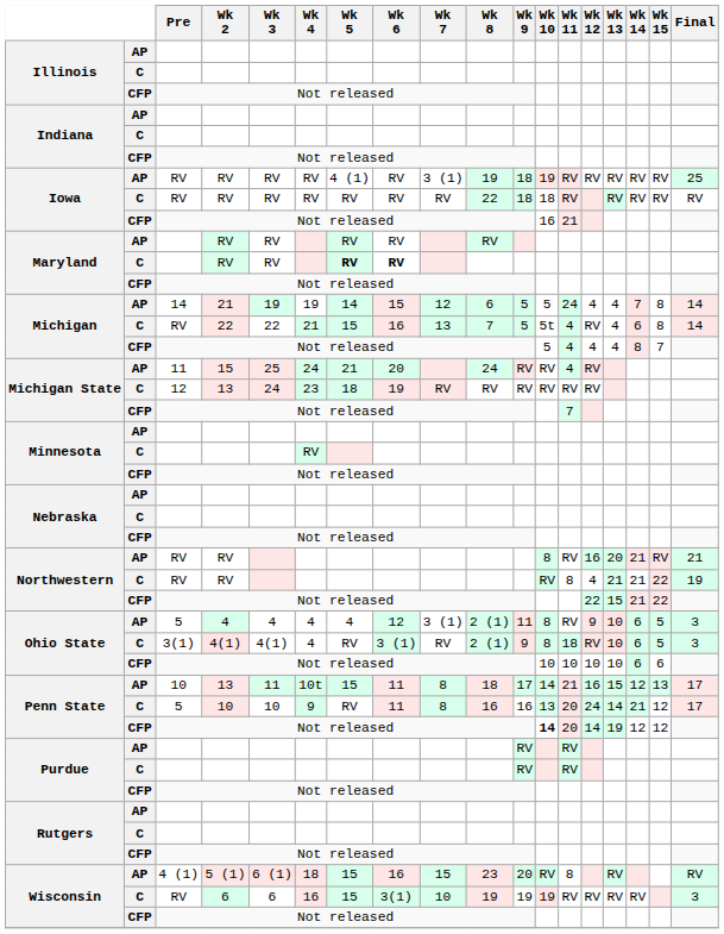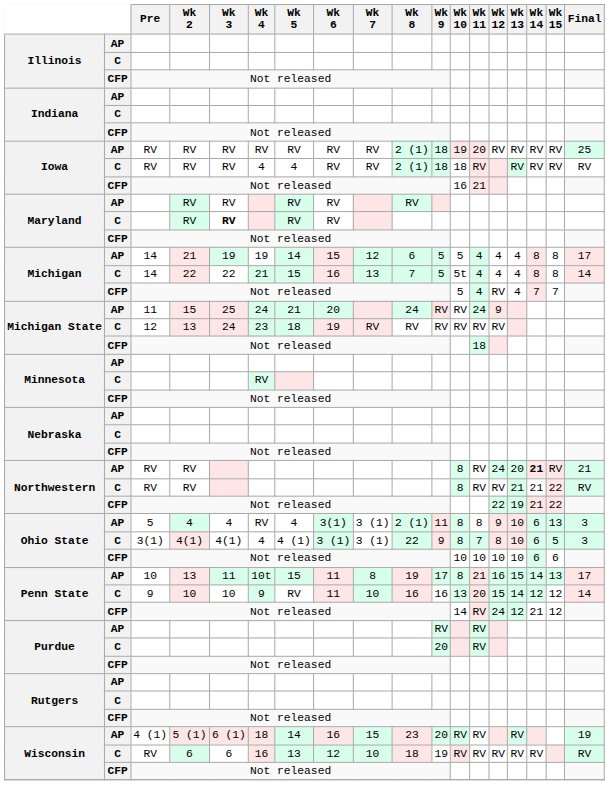Iowa / AP | Wk 5: 4 (1) -> RV
Iowa / AP | Wk 7: 3 (1) -> RV
Iowa / AP | Wk 8: 19 -> 2 (1)
Iowa / AP | Wk 11: RV -> 20
Iowa / C | Wk 4: RV -> 4
Iowa / C | Wk 5: RV -> 4
Iowa / C | Wk 8: 22 -> 2 (1)
Maryland / C | Wk 3: normal -> bold
Maryland / C | Wk 5: bold -> normal
Maryland / C | Wk 6: bold -> normal
Michigan / AP | Wk 11: 24 -> 4
Michigan / AP | Wk 14: 7 -> 8
Michigan / AP | Final: 14 -> 17
Michigan / C | Pre: RV -> 14
Michigan / C | Wk 12: RV -> 4
Michigan / C | Wk 14: 6 -> 8
Michigan / CFP | Wk 12: 4 -> RV
Michigan / CFP | Wk 14: 8 -> 7
Michigan State / AP | Wk 11: 4 -> 24
Michigan State / AP | Wk 12: RV -> 9
Michigan State / CFP | Wk 11: 7 -> 18
Northwestern / AP | Wk 12: 16 -> 24
Northwestern / AP | Wk 14: normal -> bold
Northwestern / C | Wk 10: RV -> 8
Northwestern / C | Wk 11: 8 -> RV
Northwestern / C | Wk 12: 4 -> RV
Northwestern / C | Final: 19 -> RV
Northwestern / CFP | Wk 13: 15 -> 19
Ohio State / AP | Wk 4: 4 -> RV
Ohio State / AP | Wk 6: 12 -> 3(1)
Ohio State / AP | Wk 11: RV -> 8
Ohio State / AP | Wk 15: 5 -> 13
Ohio State / C | Wk 5: RV -> 4 (1)
Ohio State / C | Wk 7: RV -> 3 (1)
Ohio State / C | Wk 8: 2 (1) -> 22
Ohio State / C | Wk 11: 18 -> 7
Ohio State / C | Wk 12: RV -> 8
Penn State / AP | Wk 8: 18 -> 19
Penn State / AP | Wk 10: 14 -> 8
Penn State / AP | Wk 14: 12 -> 14
Penn State / C | Pre: 5 -> 9
Penn State / C | Wk 7: 8 -> 10
Penn State / C | Wk 12: 24 -> 15
Penn State / C | Wk 14: 21 -> 12
Penn State / C | Final: 17 -> 14
Penn State / CFP | Wk 10: bold -> normal
Penn State / CFP | Wk 11: 20 -> RV
Penn State / CFP | Wk 12: 14 -> 24
Penn State / CFP | Wk 13: 19 -> 12
Penn State / CFP | Wk 14: 12 -> 21
Purdue / C | Wk 9: RV -> 20
Wisconsin / AP | Wk 5: 15 -> 14
Wisconsin / AP | Wk 11: 8 -> RV
Wisconsin / AP | Final: RV -> 19
Wisconsin / C | Wk 5: 15 -> 13
Wisconsin / C | Wk 6: 3(1) -> 12
Wisconsin / C | Wk 8: 19 -> 18
Wisconsin / C | Wk 10: 19 -> RV
Wisconsin / C | Final: 3 -> RV
